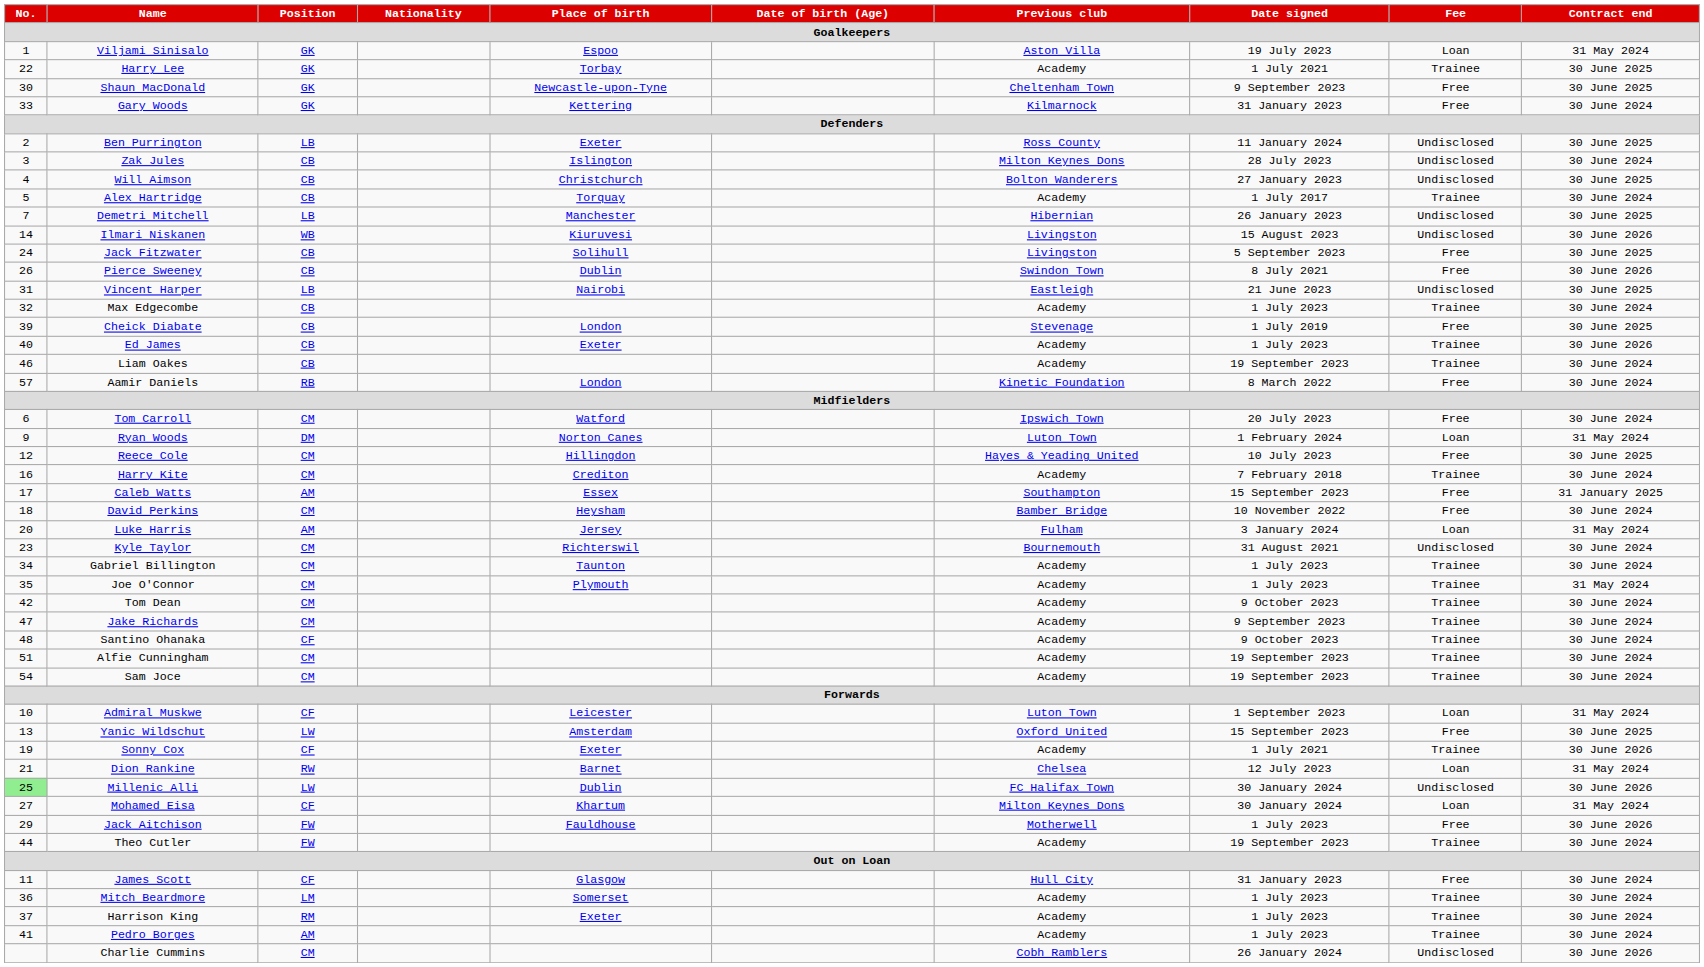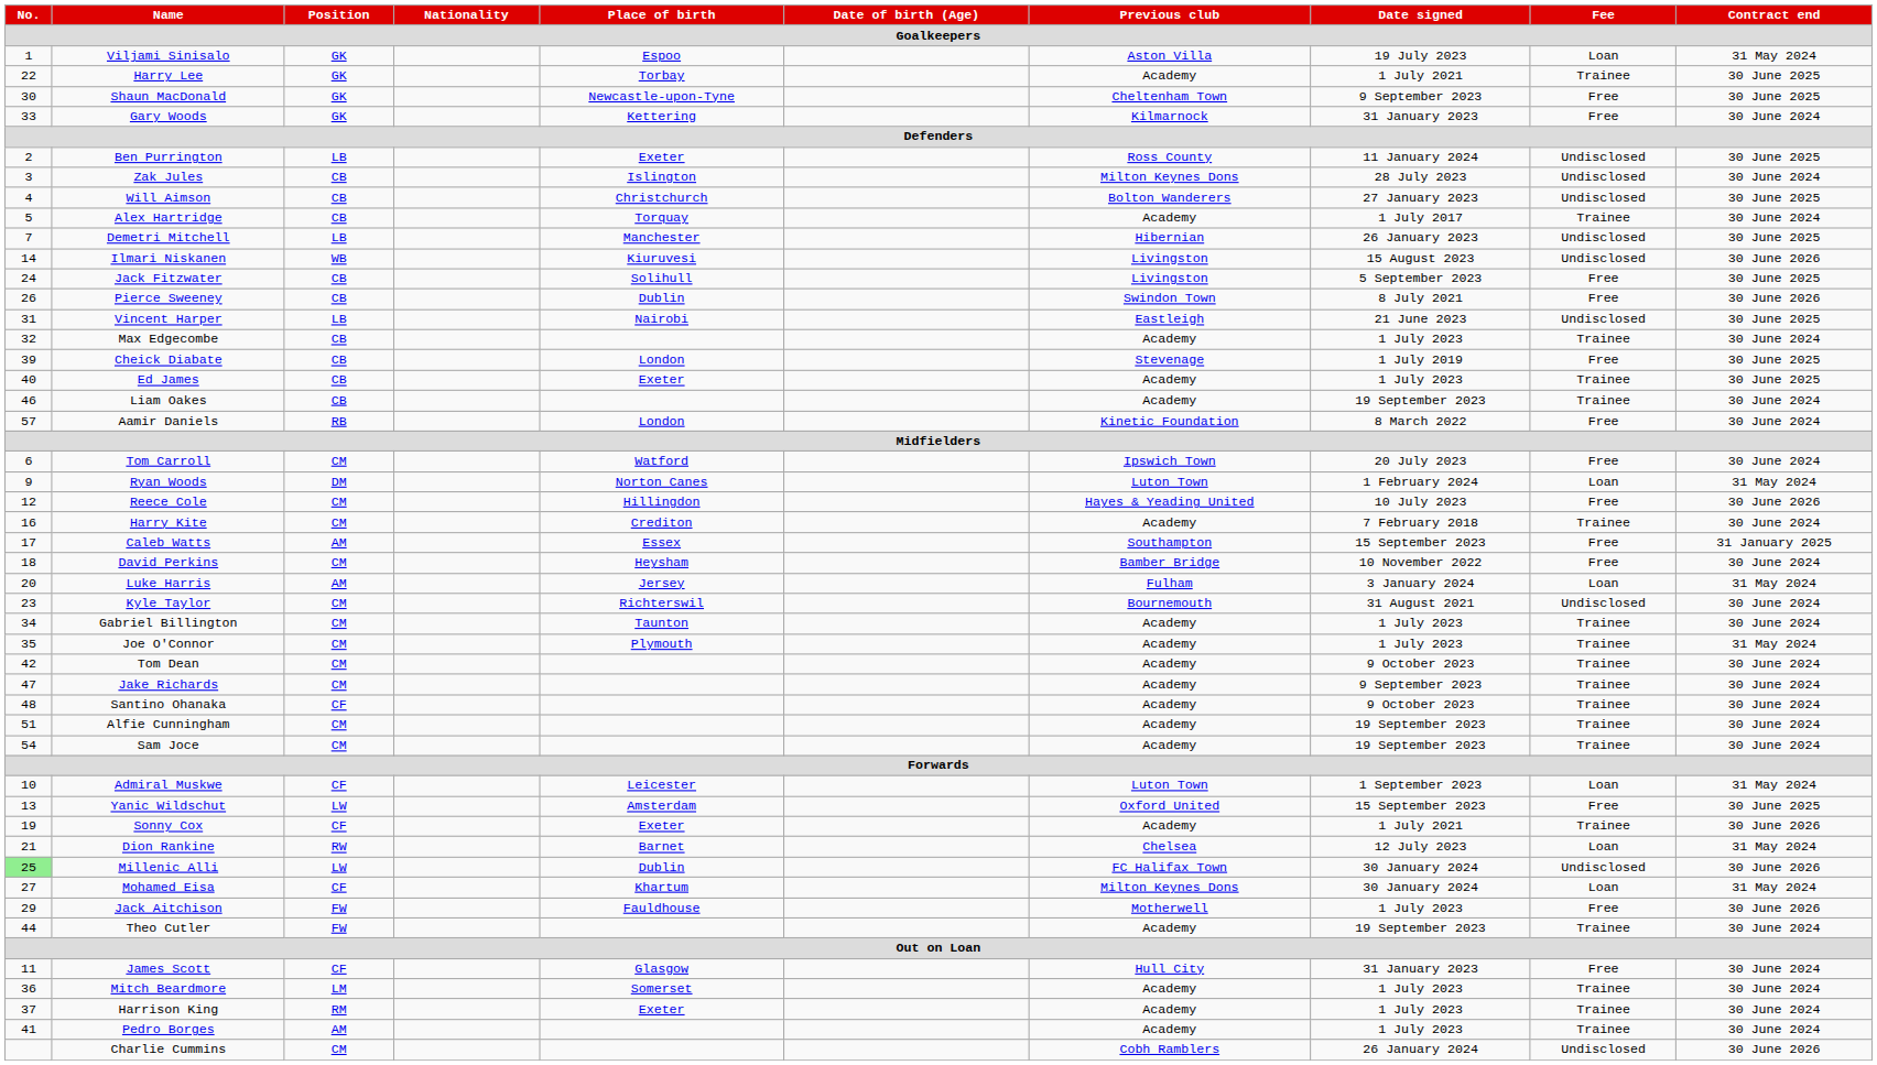Ed James | Contract end: 30 June 2026 -> 30 June 2025
Reece Cole | Contract end: 30 June 2025 -> 30 June 2026
